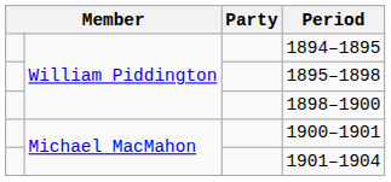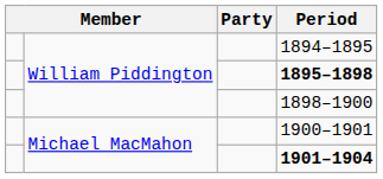1895–1898 | Period: normal -> bold
1901–1904 | Period: normal -> bold
